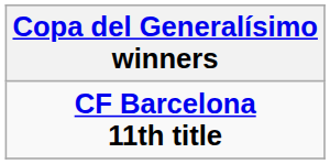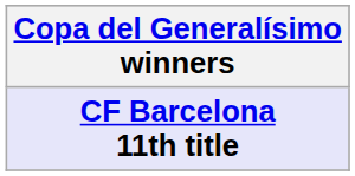row 2 | column 1: no background -> lavender background
